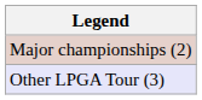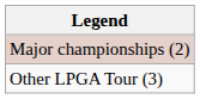row 3 | column 1: lavender background -> no background
